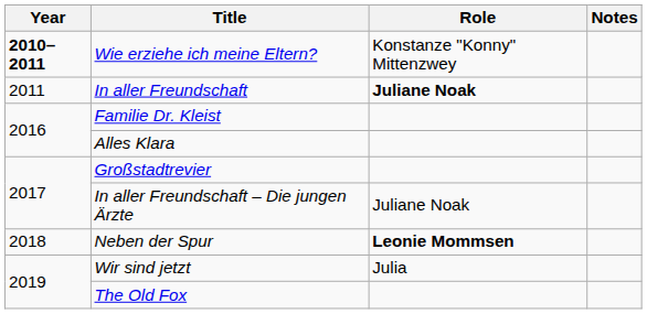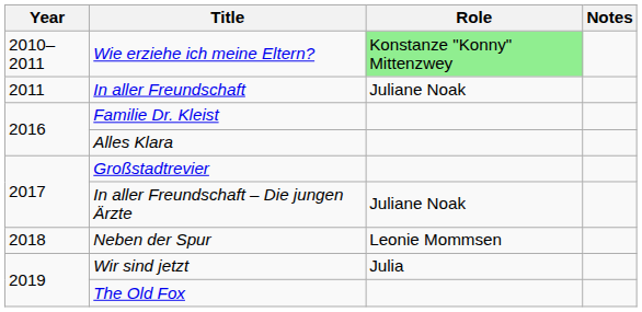Wie erziehe ich meine Eltern? | Year: bold -> normal
Wie erziehe ich meine Eltern? | Role: no background -> lightgreen background
In aller Freundschaft | Role: bold -> normal
Neben der Spur | Role: bold -> normal
